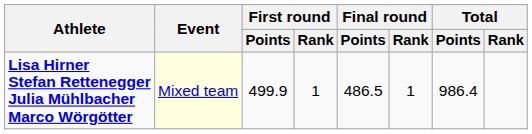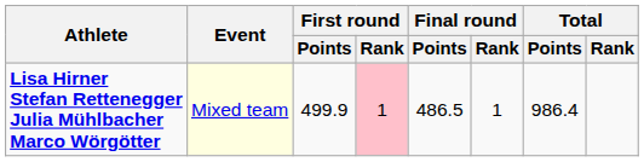row 3 | First round / Rank: no background -> pink background
